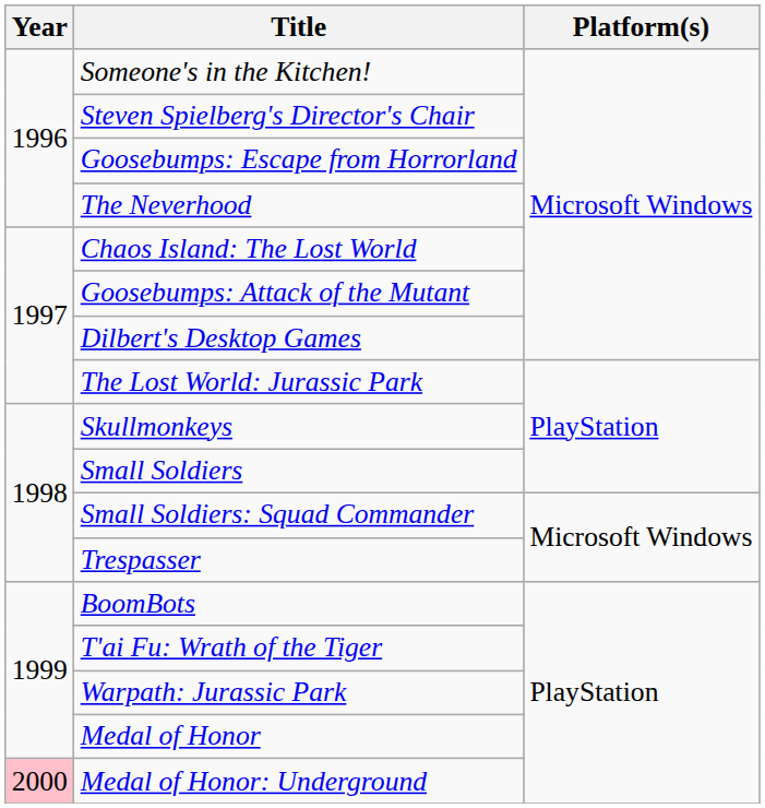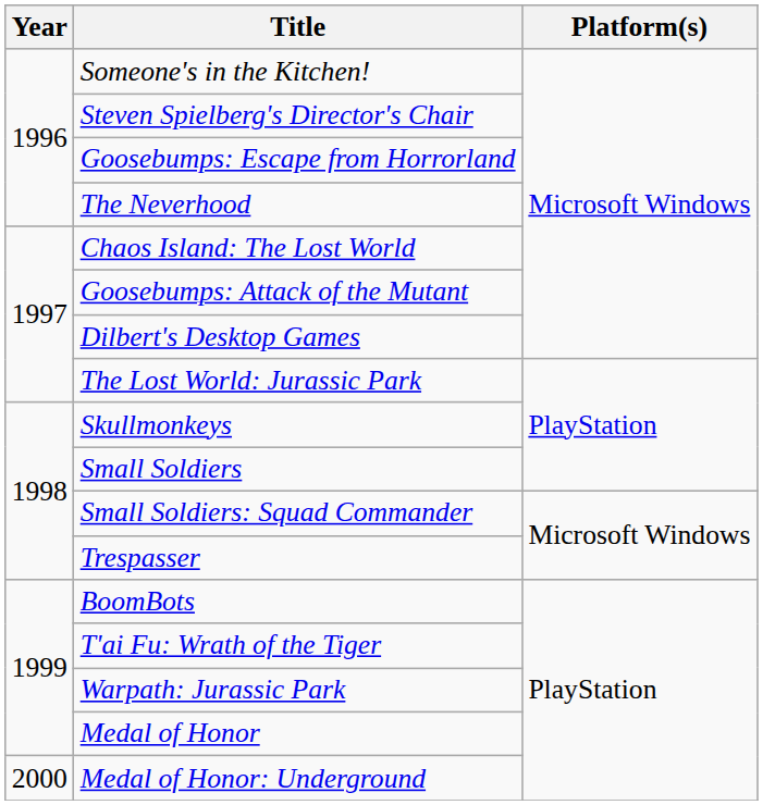Medal of Honor: Underground | Year: pink background -> no background
